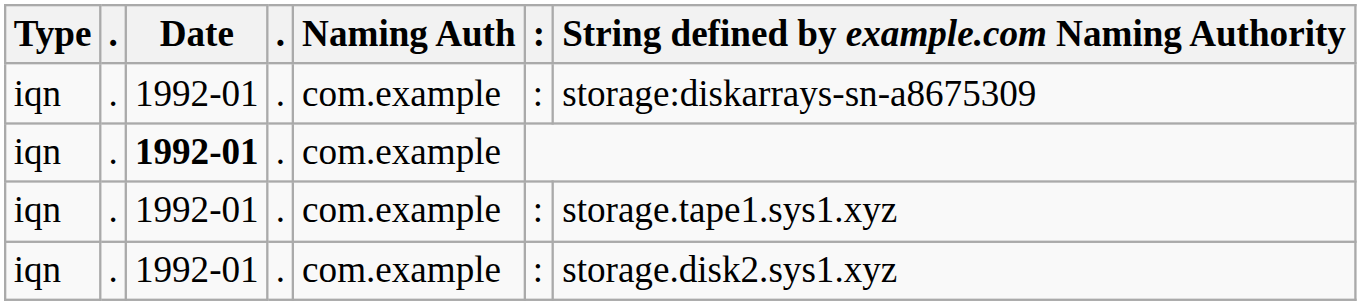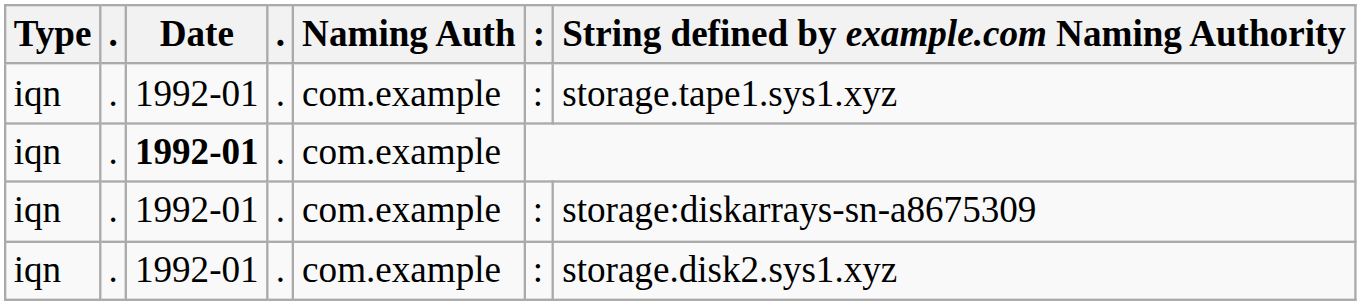row 2 | String defined by example.com Naming Authority: storage:diskarrays-sn-a8675309 -> storage.tape1.sys1.xyz
row 4 | String defined by example.com Naming Authority: storage.tape1.sys1.xyz -> storage:diskarrays-sn-a8675309
